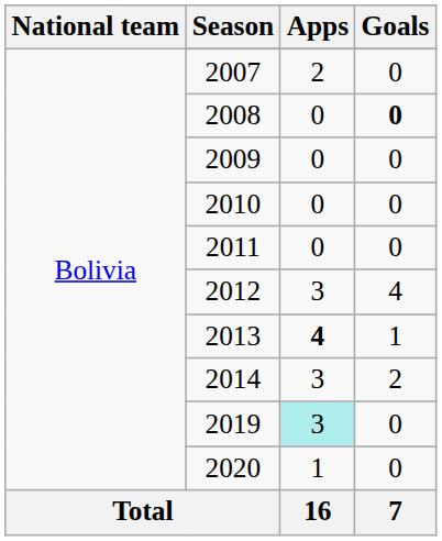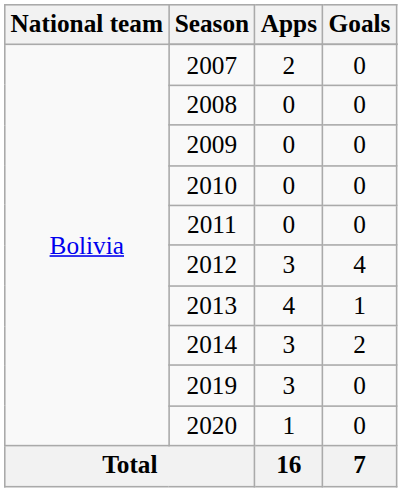2008 | Goals: bold -> normal
2013 | Apps: bold -> normal
2019 | Apps: paleturquoise background -> no background
